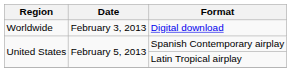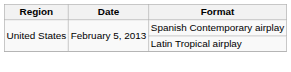- row: Worldwide | February 3, 2013 | Digital download
